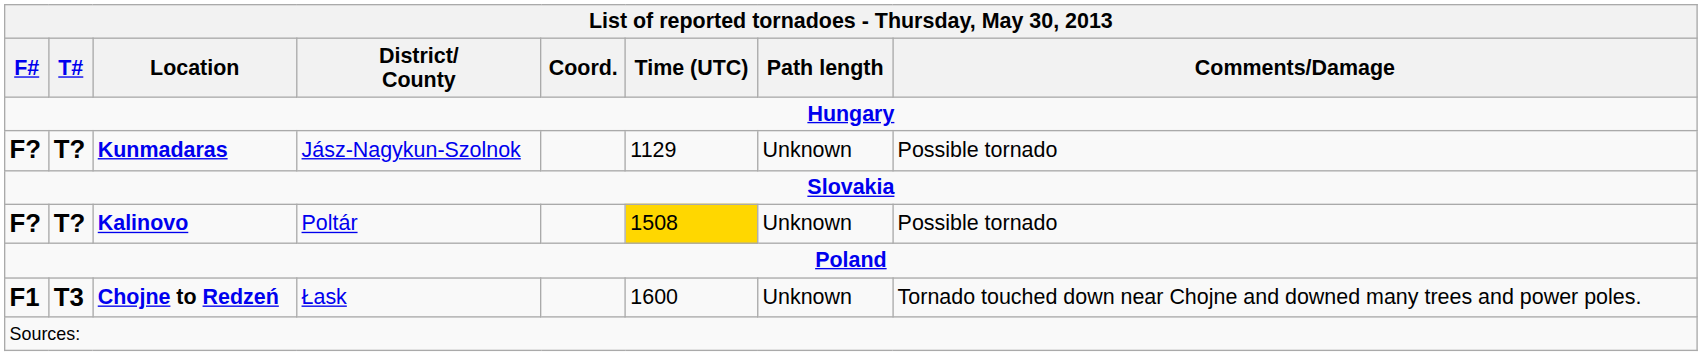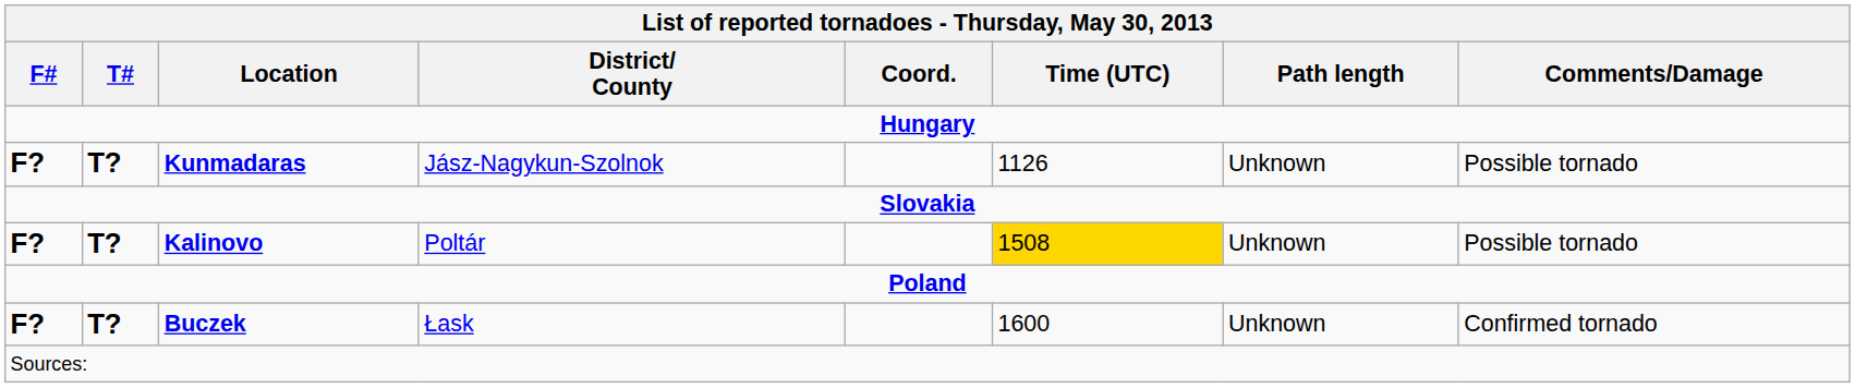Kunmadaras | Time (UTC): 1129 -> 1126
+ row: F? | T? | Buczek | Łask | 1600 | Unknown | Confirmed tornado
- row: F1 | T3 | Chojne to Redzeń | Łask | 1600 | Unknown | Tornado touched down near Chojne and downed many trees and power poles.
